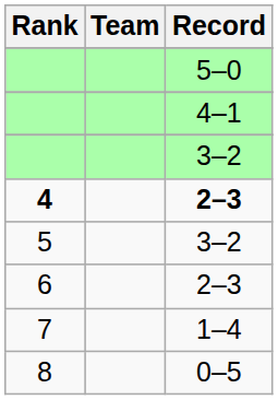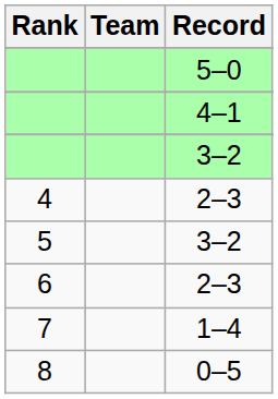4 | Rank: bold -> normal
4 | Record: bold -> normal
